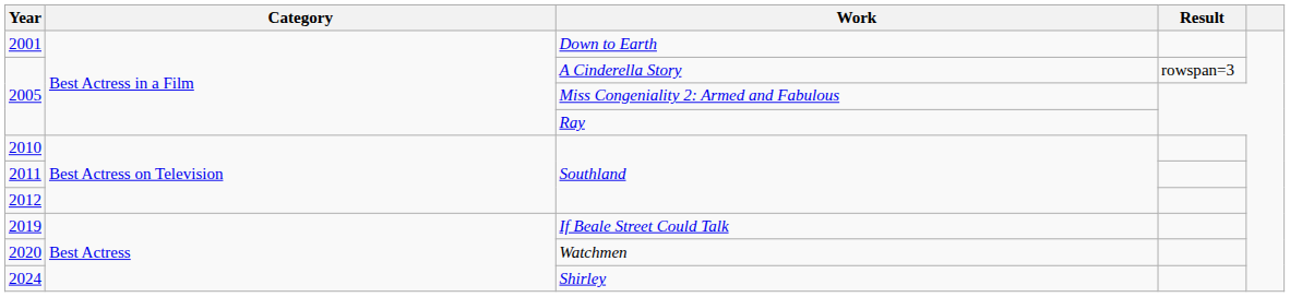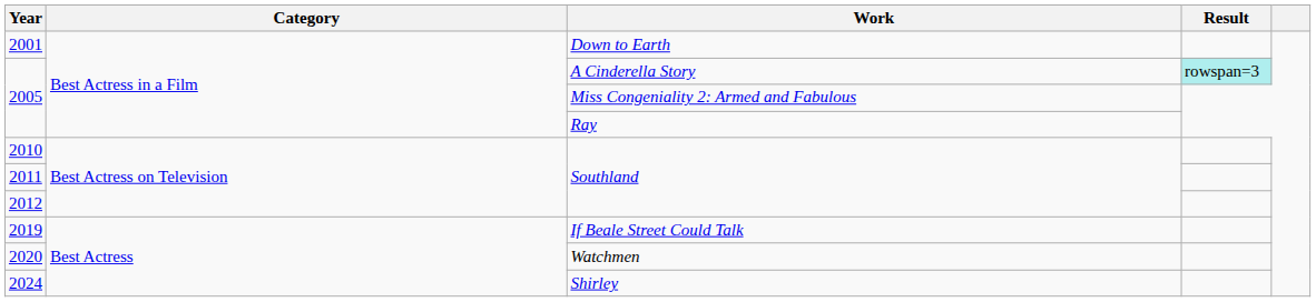2005 / A Cinderella Story | Result: no background -> paleturquoise background
